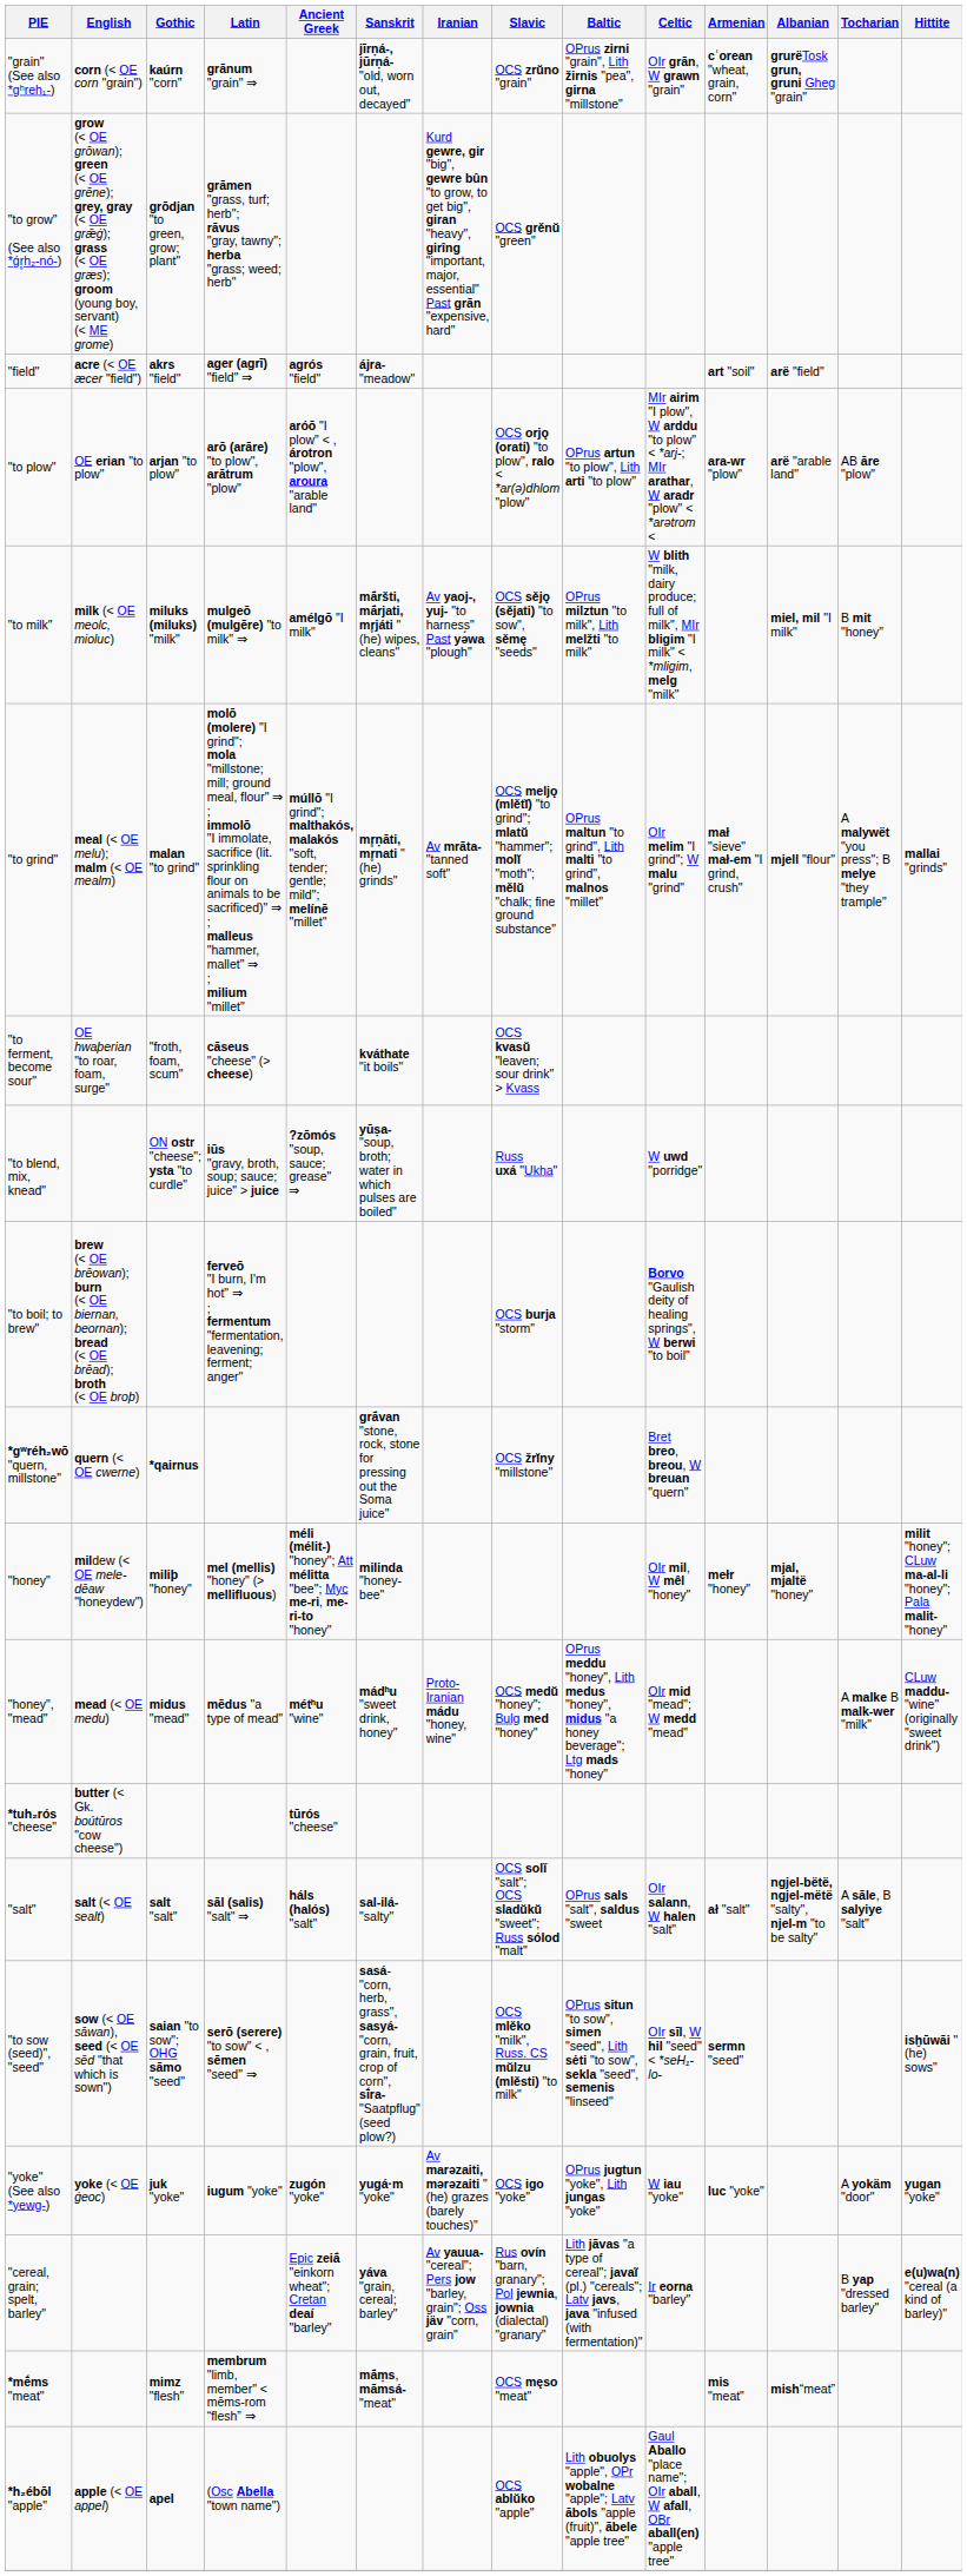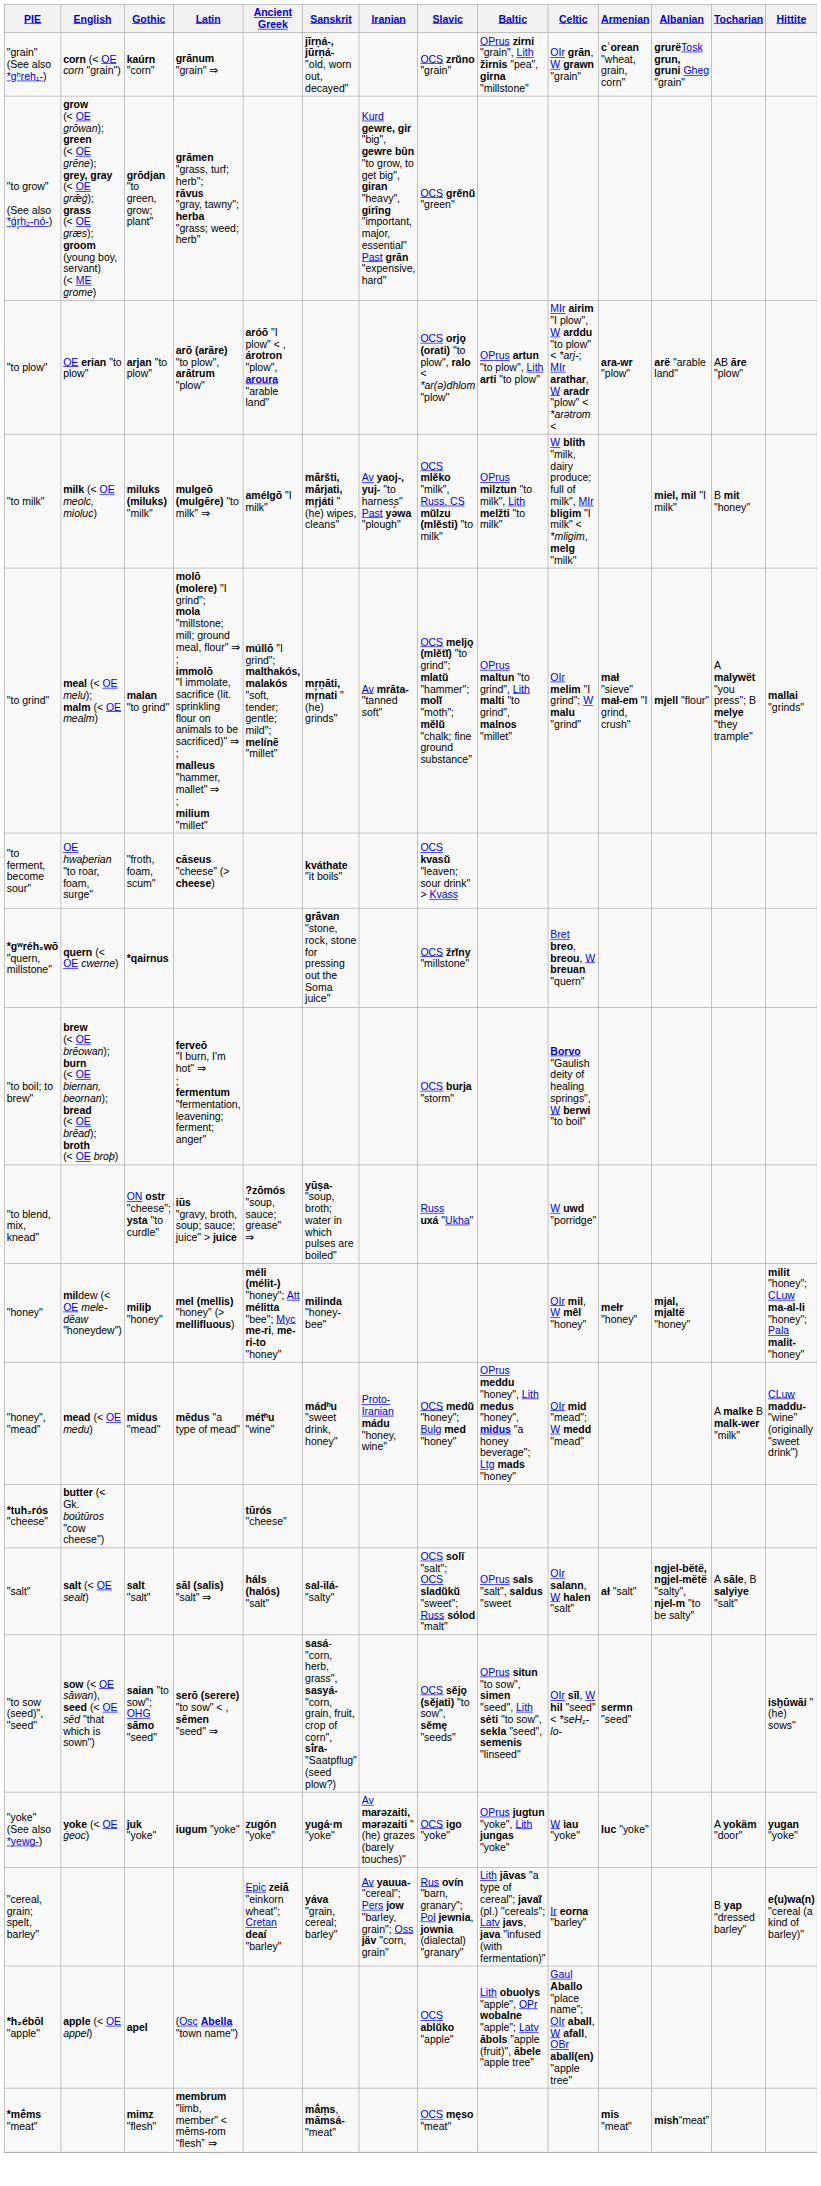- row: "field" | acre (< OE æcer "field") | akrs "field" | ager (agrī) "field" ⇒ | agrós "field" | ájra-"meadow" | art "soil" | arë "field"
"to milk" | Slavic: OCS sějǫ (sějati) "to sow", sěmę "seeds" -> OCS mlěko "milk", Russ. CS mŭlzu (mlěsti) "to milk"
rows swapped: "to blend, mix, knead" <-> *gʷréh₂wō "quern, millstone"
"to sow (seed)", "seed" | Slavic: OCS mlěko "milk", Russ. CS mŭlzu (mlěsti) "to milk" -> OCS sějǫ (sějati) "to sow", sěmę "seeds"
rows swapped: *mḗms "meat" <-> *h₂ébōl "apple"
